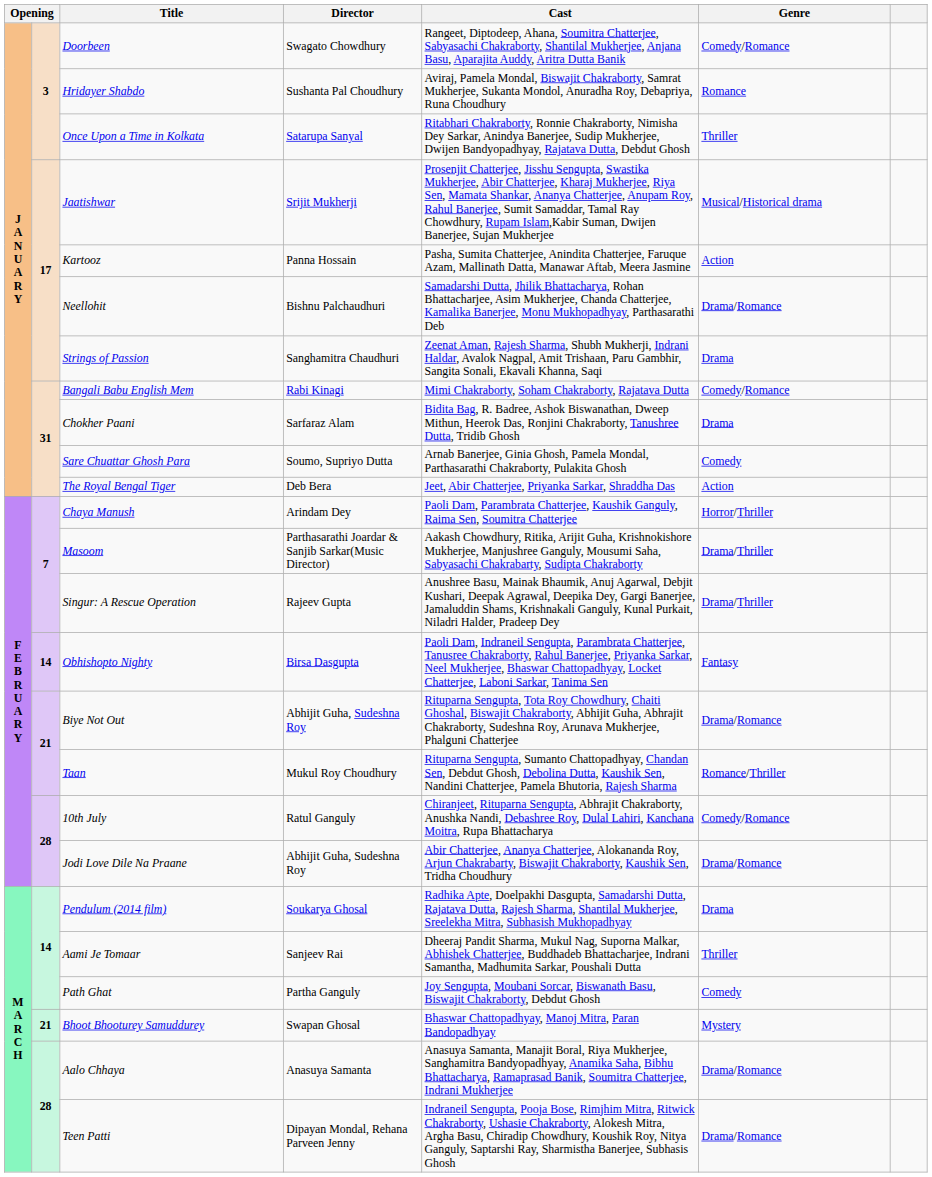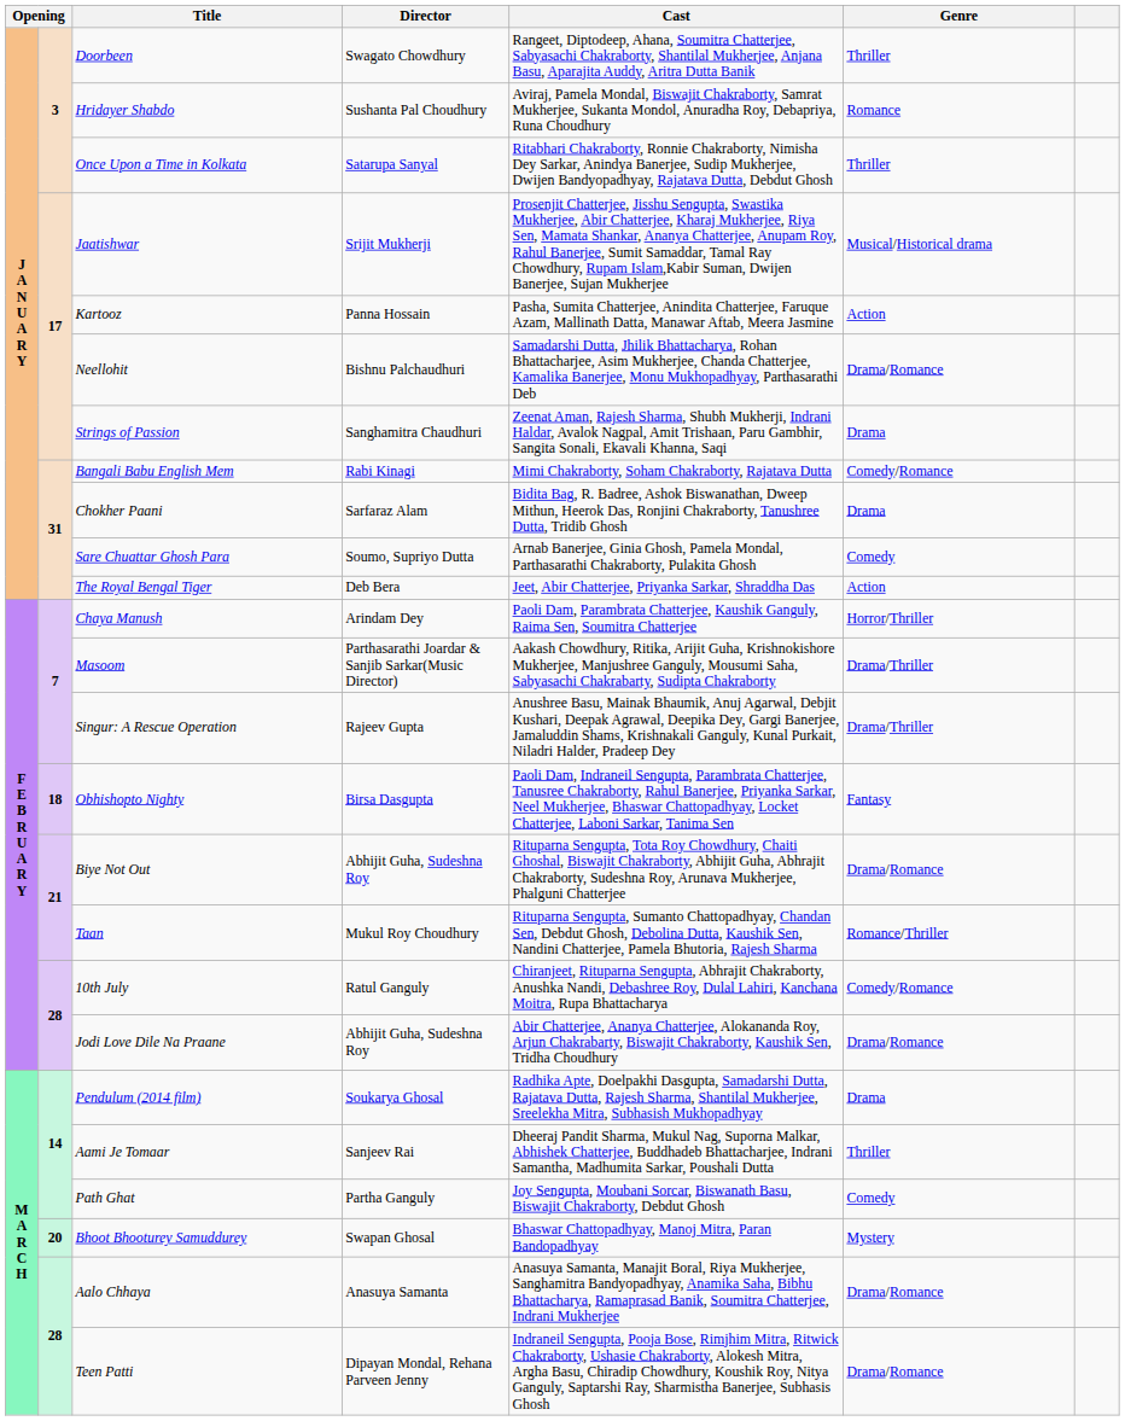Doorbeen | Genre: Comedy/Romance -> Thriller
Obhishopto Nighty | column 2: 14 -> 18
Bhoot Bhooturey Samuddurey | column 2: 21 -> 20
